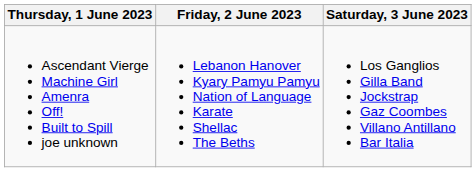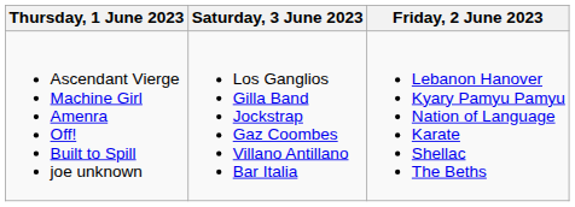columns swapped: Friday, 2 June 2023 <-> Saturday, 3 June 2023
